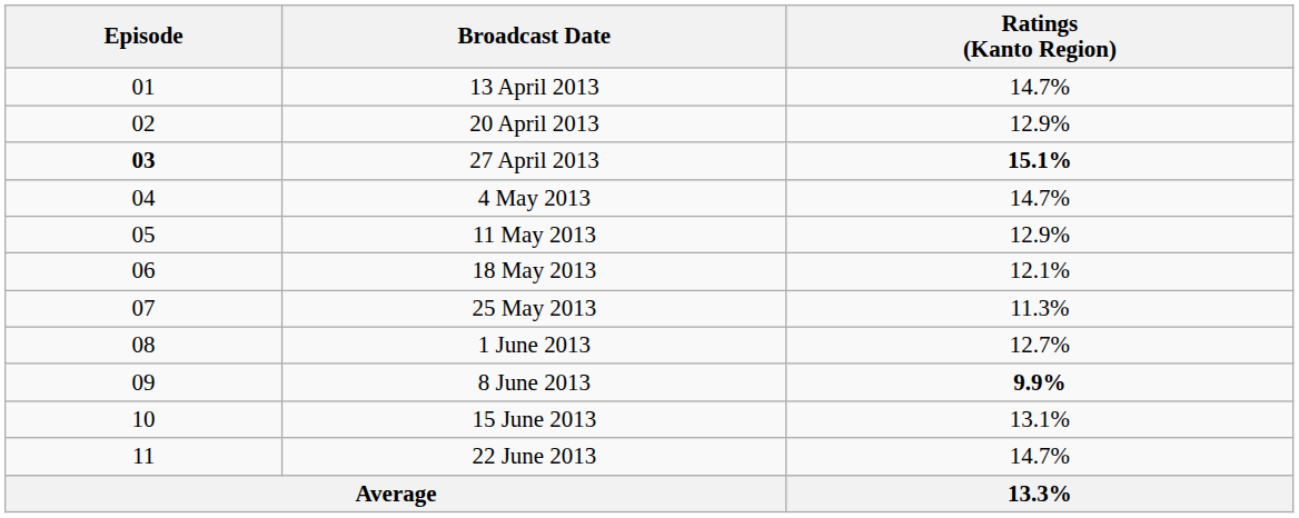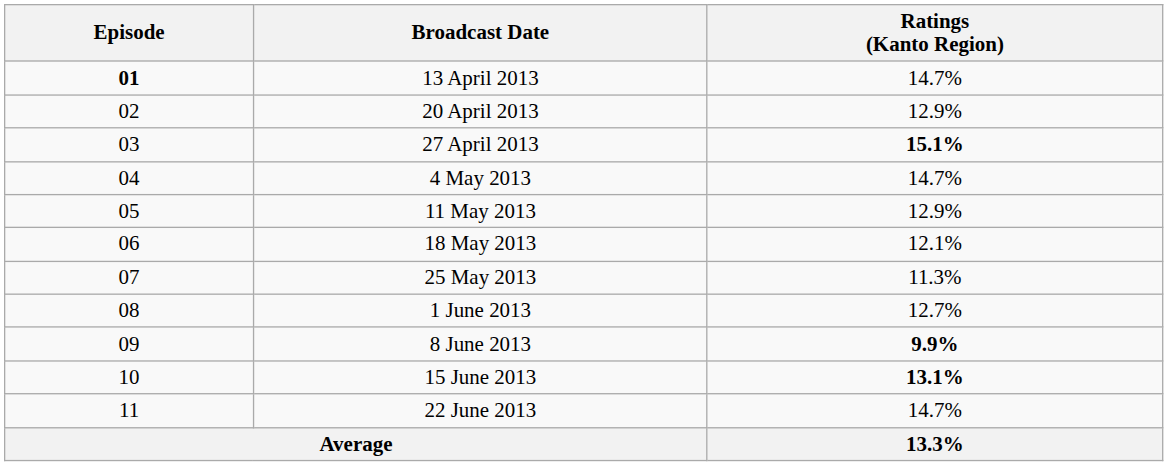13 April 2013 | Episode: normal -> bold
27 April 2013 | Episode: bold -> normal
15 June 2013 | Ratings (Kanto Region): normal -> bold
